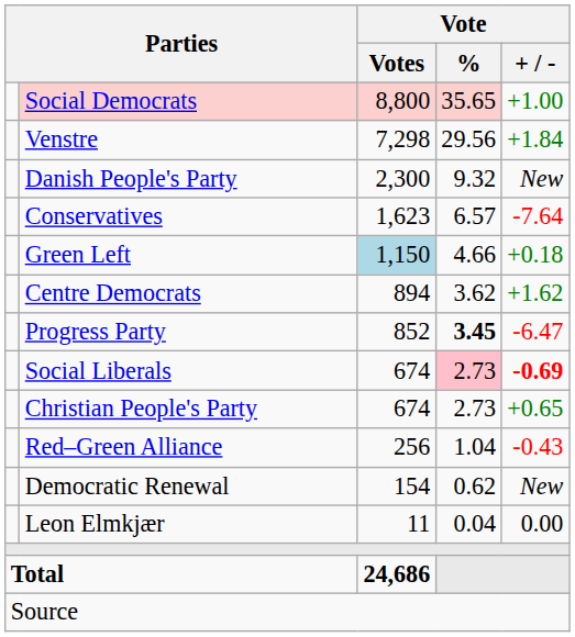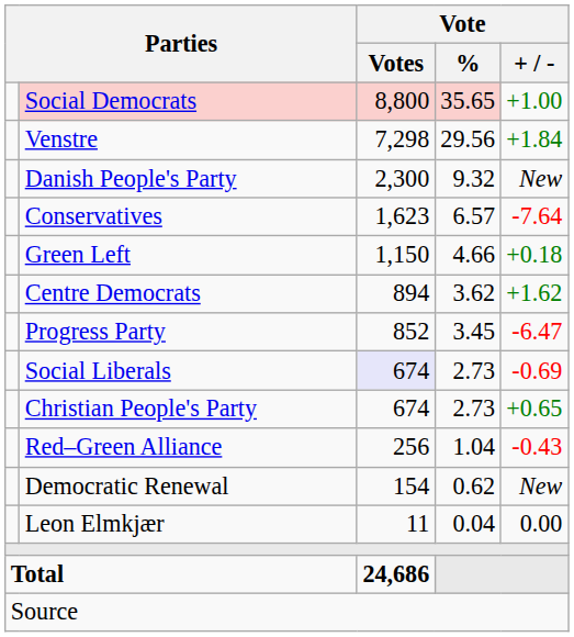Green Left | Vote / Votes: lightblue background -> no background
Progress Party | Vote / %: bold -> normal
Social Liberals | Vote / Votes: no background -> lavender background
Social Liberals | Vote / %: pink background -> no background
Social Liberals | Vote / + / -: bold -> normal
